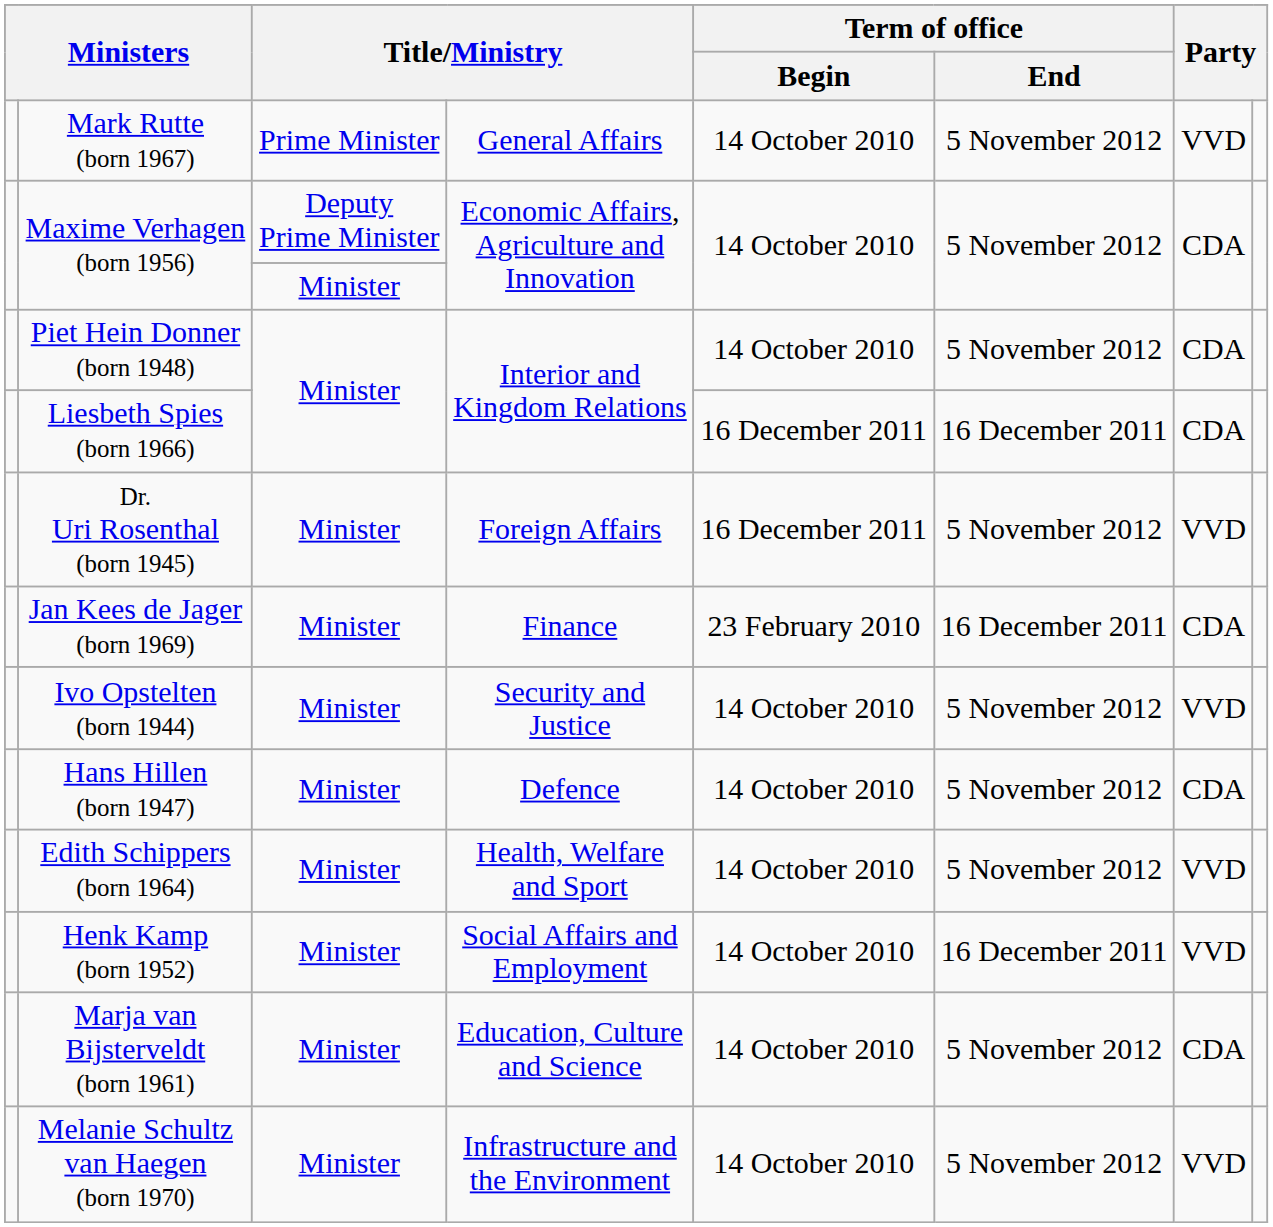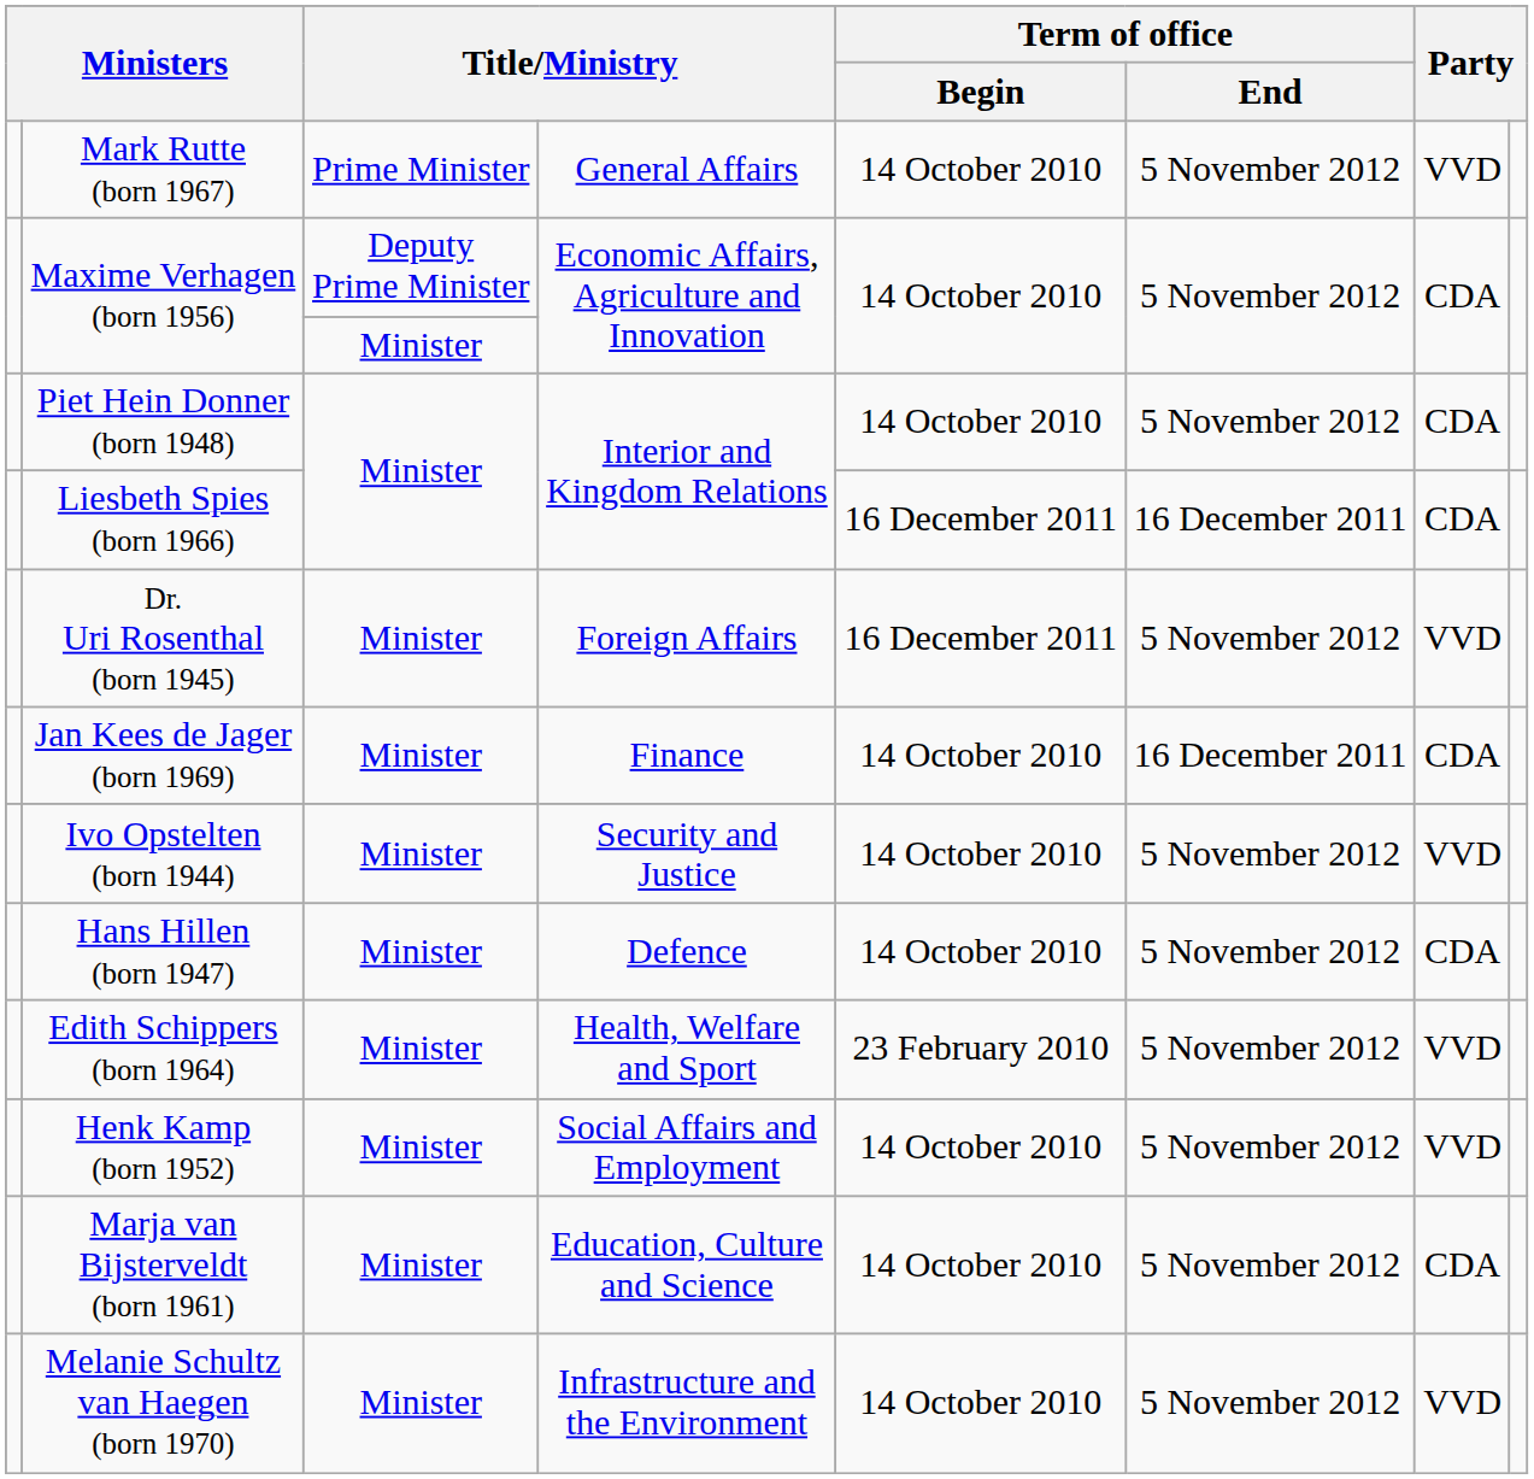Jan Kees de Jager (born 1969) | Term of office / Begin: 23 February 2010 -> 14 October 2010
Edith Schippers (born 1964) | Term of office / Begin: 14 October 2010 -> 23 February 2010
Henk Kamp (born 1952) | Term of office / End: 16 December 2011 -> 5 November 2012
